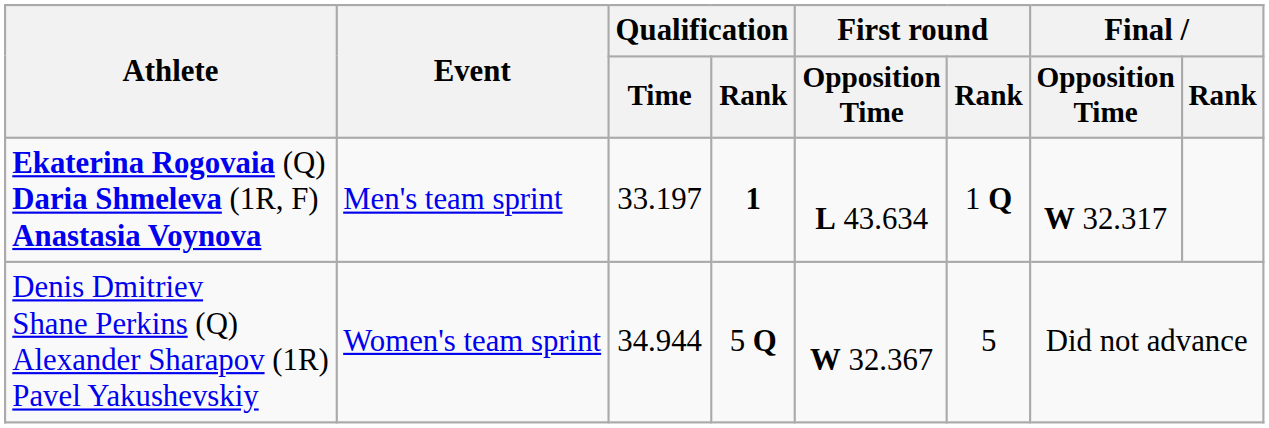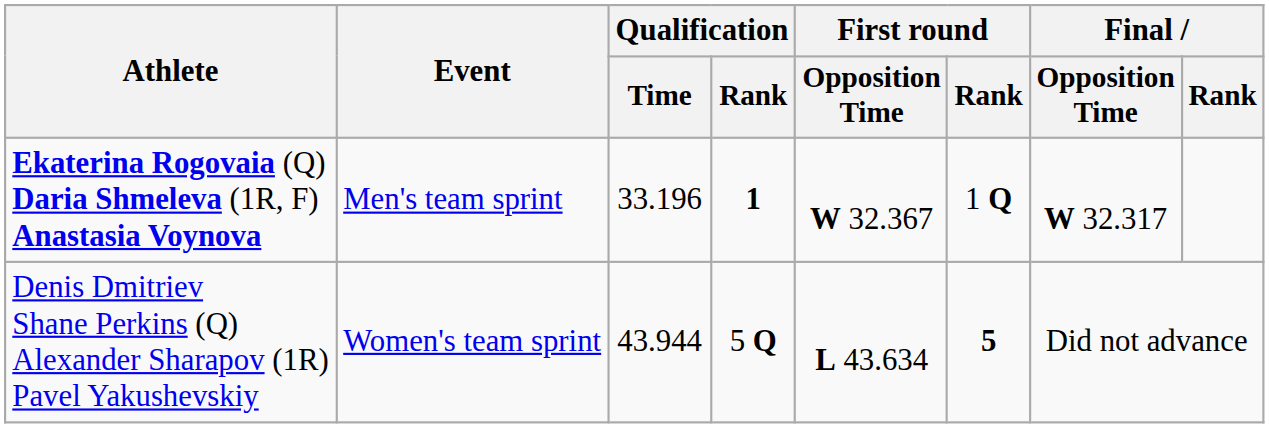row 3 | Qualification / Time: 33.197 -> 33.196
row 3 | First round / Opposition Time: L 43.634 -> W 32.367
row 4 | Qualification / Time: 34.944 -> 43.944
row 4 | First round / Opposition Time: W 32.367 -> L 43.634
row 4 | First round / Rank: normal -> bold
